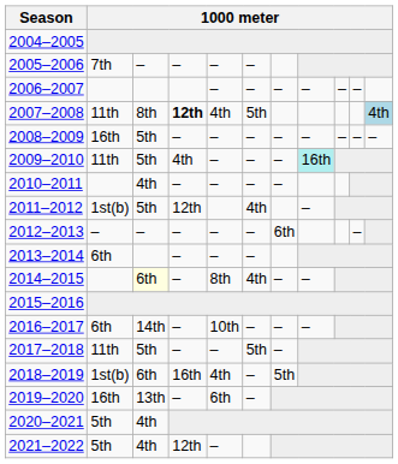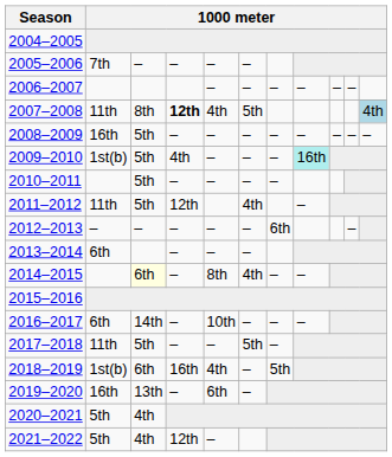2009–2010 | column 2: 11th -> 1st(b)
2010–2011 | column 3: 4th -> 5th
2011–2012 | column 2: 1st(b) -> 11th
